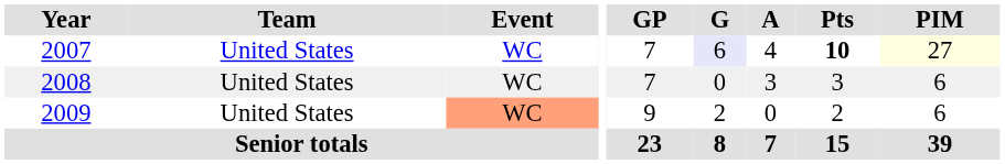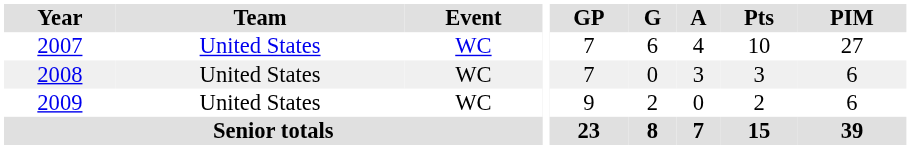2007 | G: lavender background -> no background
2007 | Pts: bold -> normal
2007 | PIM: lightyellow background -> no background
2009 | Event: lightsalmon background -> no background
